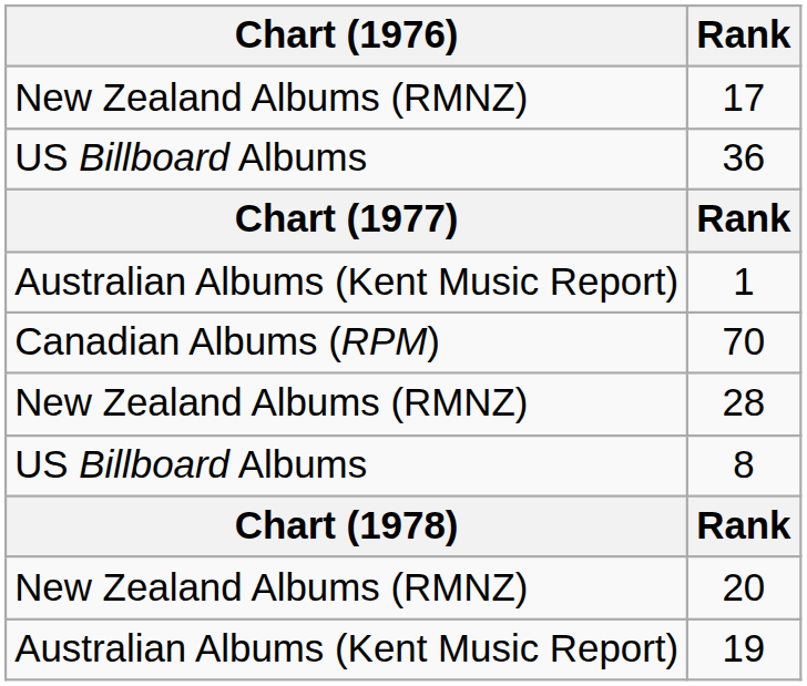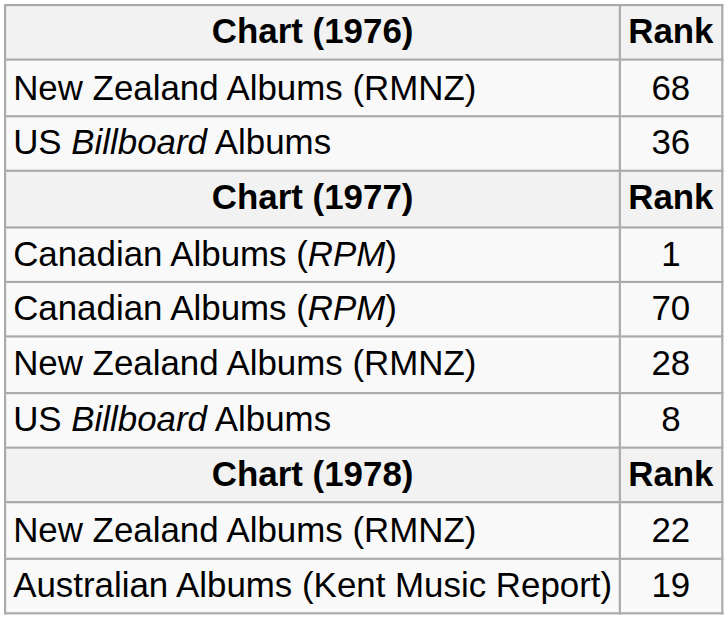row 2 | Rank: 17 -> 68
row 5 | Chart (1976): Australian Albums (Kent Music Report) -> Canadian Albums (RPM)
row 10 | Rank: 20 -> 22
